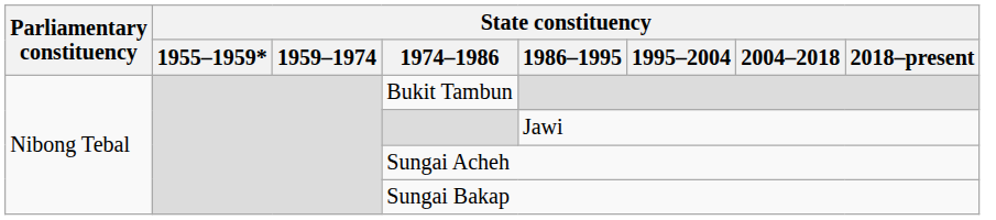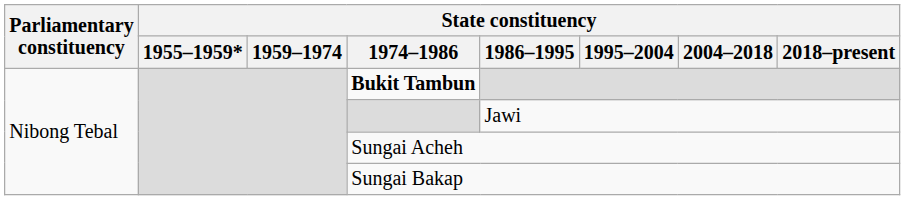Bukit Tambun | State constituency / 1974–1986: normal -> bold
